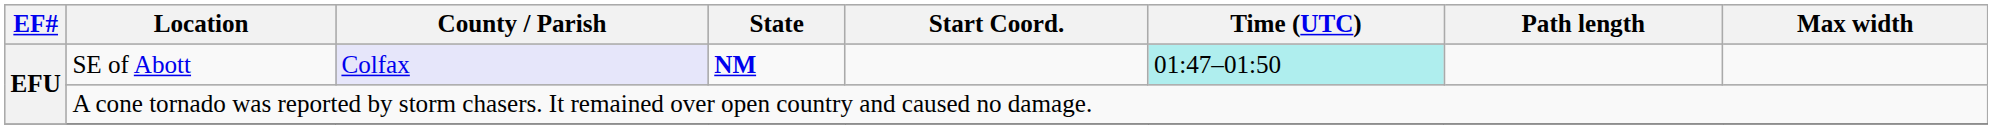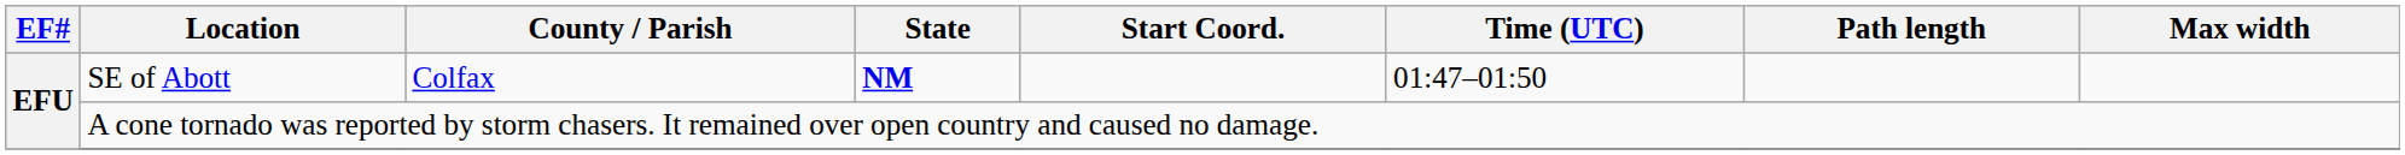SE of Abott | County / Parish: lavender background -> no background
SE of Abott | Time (UTC): paleturquoise background -> no background
